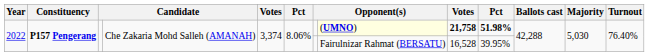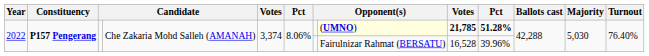row 2 | column 9: 21,758 -> 21,785
row 2 | column 10: 51.98% -> 51.28%
row 3 | column 10: 39.95% -> 39.96%
